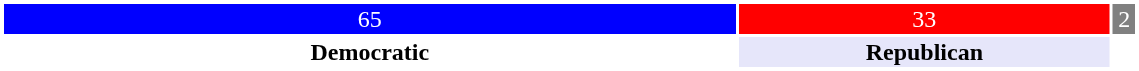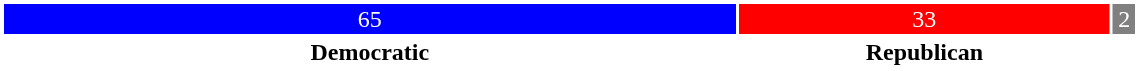Democratic | column 2: lavender background -> no background
